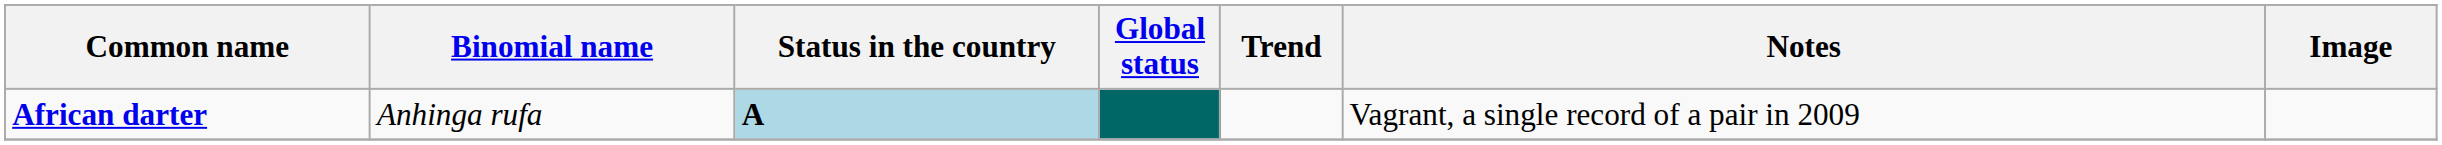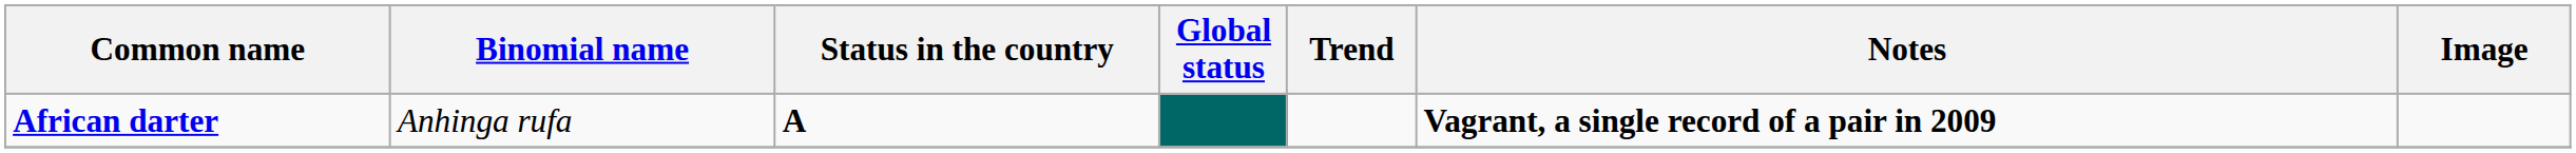African darter | Status in the country: lightblue background -> no background
African darter | Notes: normal -> bold
